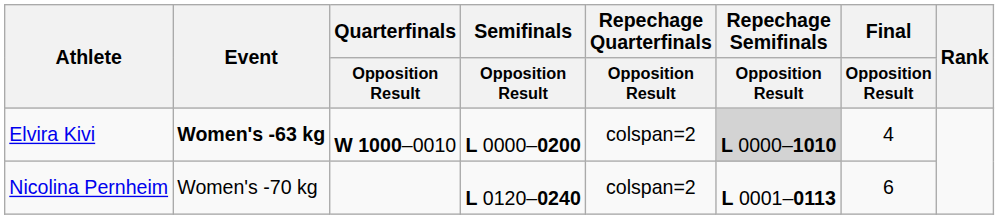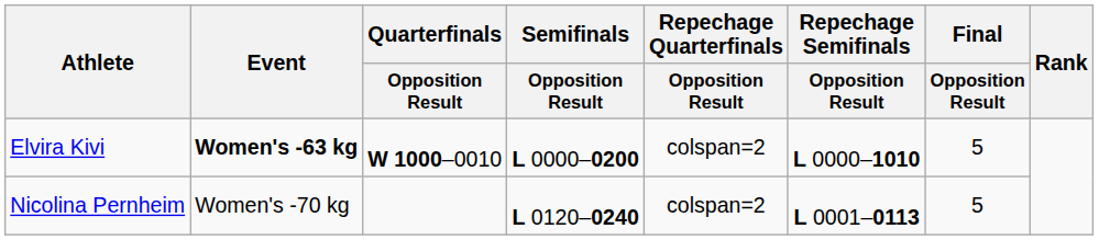Elvira Kivi | Repechage Semifinals / Opposition Result: lightgrey background -> no background
Elvira Kivi | Final / Opposition Result: 4 -> 5
Nicolina Pernheim | Final / Opposition Result: 6 -> 5
